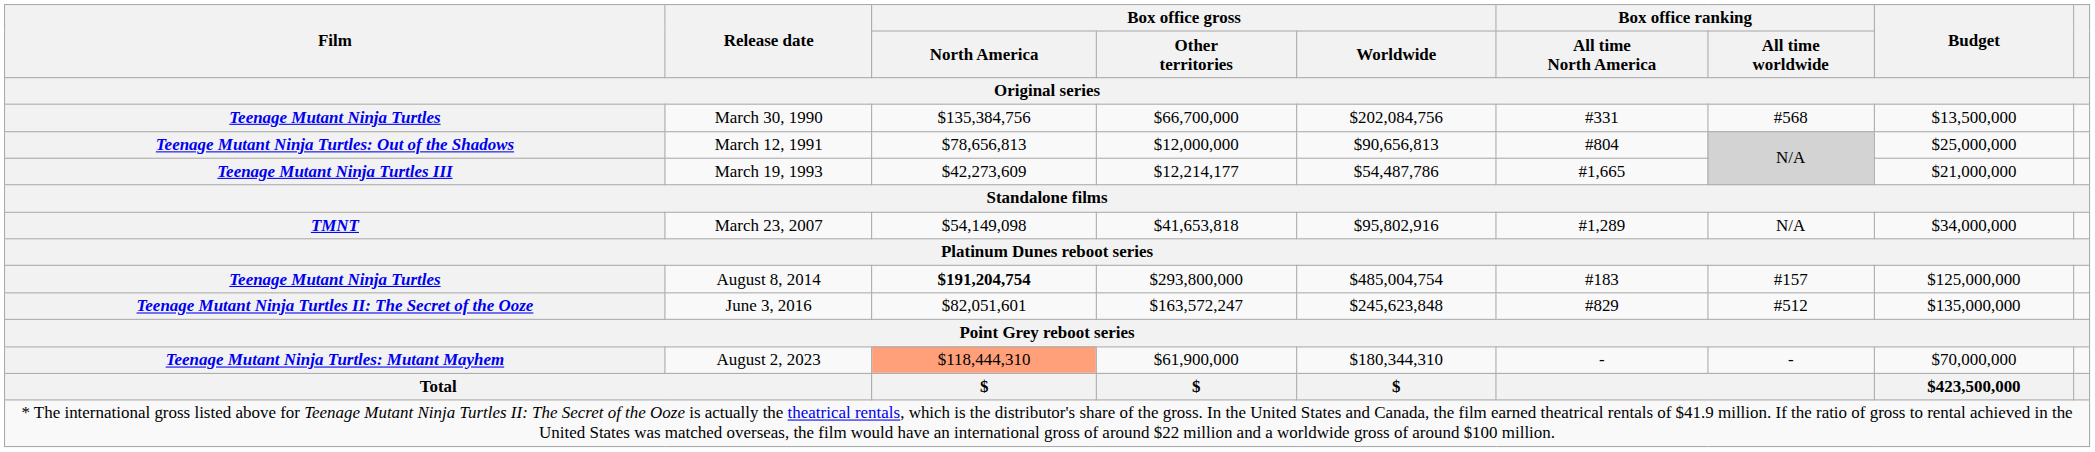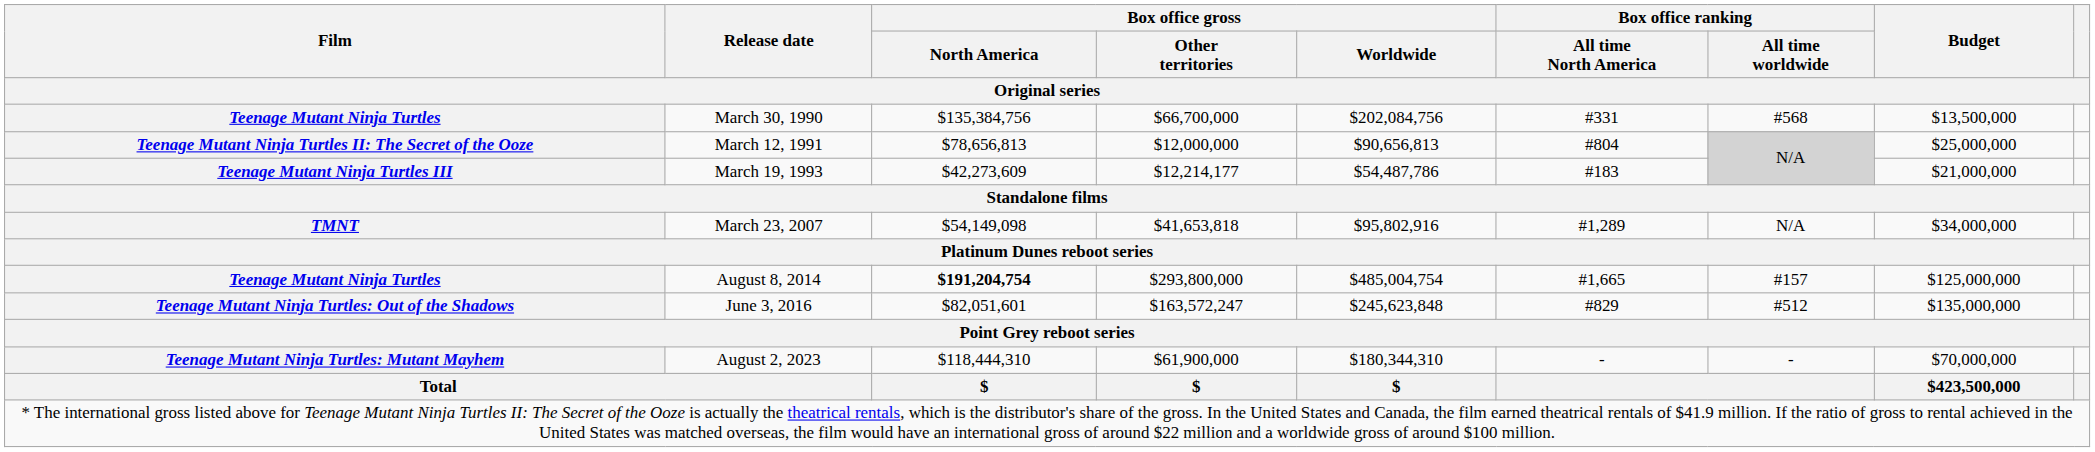March 12, 1991 | Film: Teenage Mutant Ninja Turtles: Out of the Shadows -> Teenage Mutant Ninja Turtles II: The Secret of the Ooze
March 19, 1993 | Box office ranking / All time North America: #1,665 -> #183
August 8, 2014 | Box office ranking / All time North America: #183 -> #1,665
June 3, 2016 | Film: Teenage Mutant Ninja Turtles II: The Secret of the Ooze -> Teenage Mutant Ninja Turtles: Out of the Shadows
August 2, 2023 | Box office gross / North America: lightsalmon background -> no background
